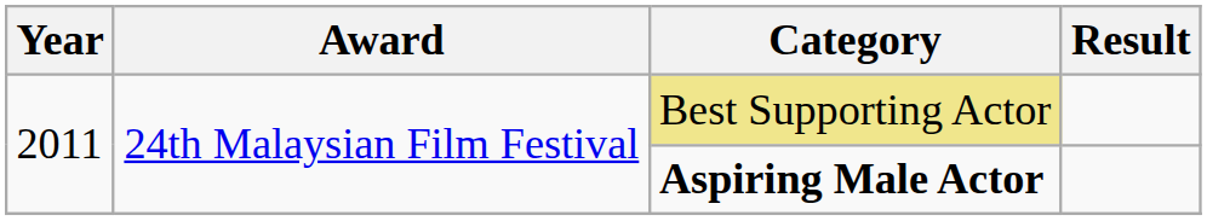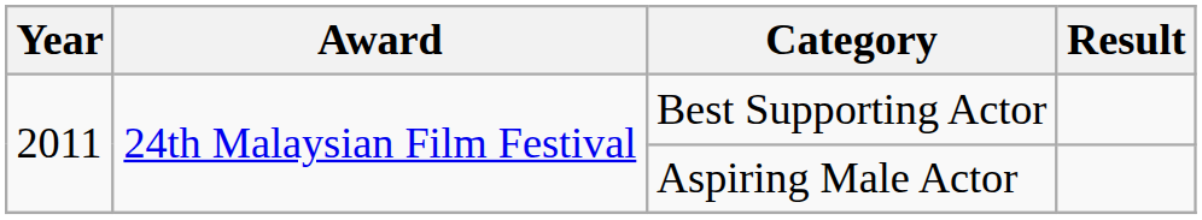Best Supporting Actor | Category: khaki background -> no background
Aspiring Male Actor | Category: bold -> normal
